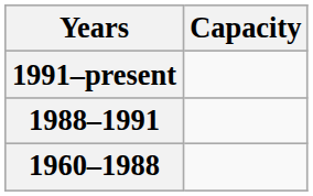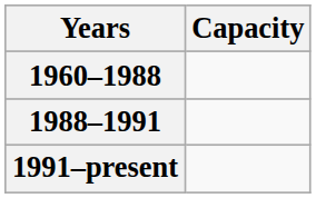rows swapped: 1960–1988 <-> 1991–present
